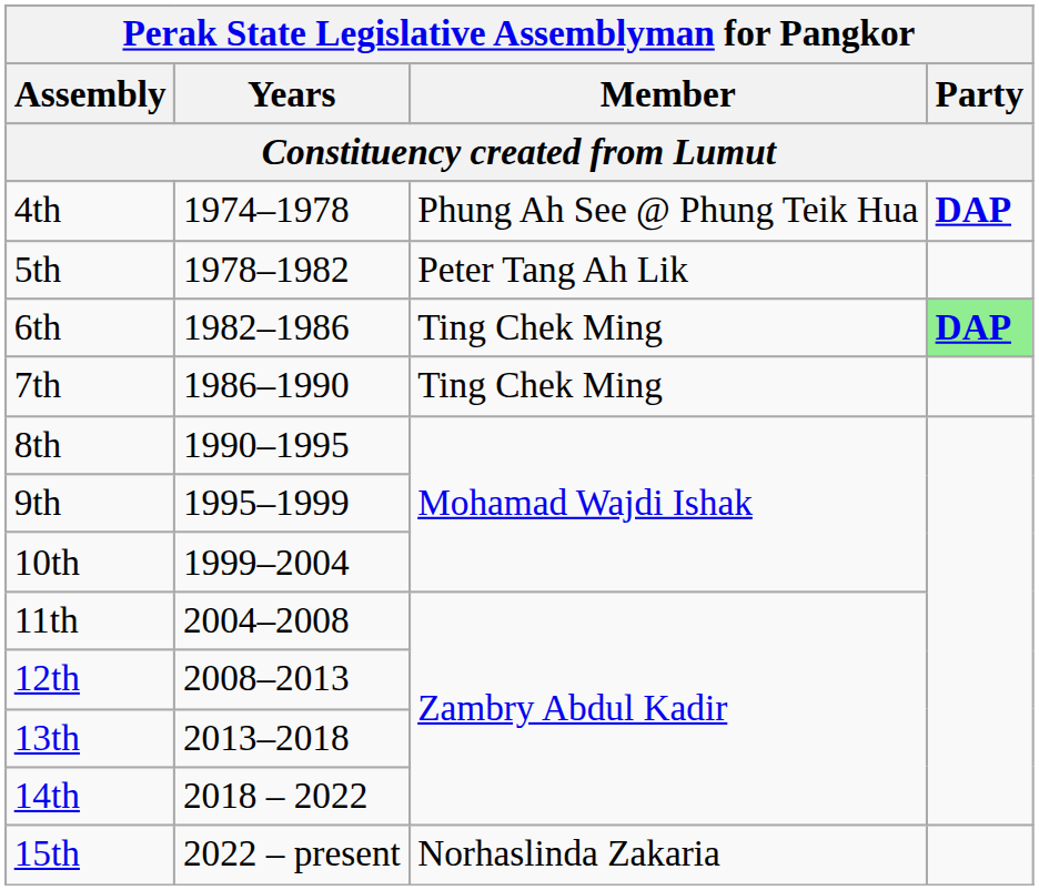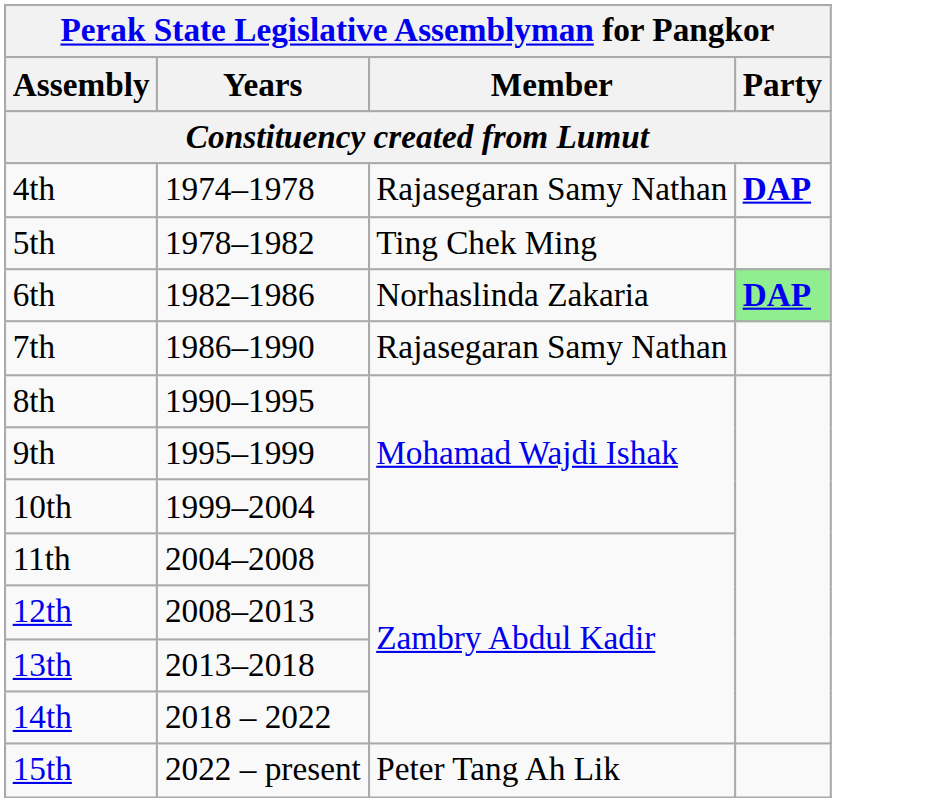4th | Member: Phung Ah See @ Phung Teik Hua -> Rajasegaran Samy Nathan
5th | Member: Peter Tang Ah Lik -> Ting Chek Ming
6th | Member: Ting Chek Ming -> Norhaslinda Zakaria
7th | Member: Ting Chek Ming -> Rajasegaran Samy Nathan
15th | Member: Norhaslinda Zakaria -> Peter Tang Ah Lik
